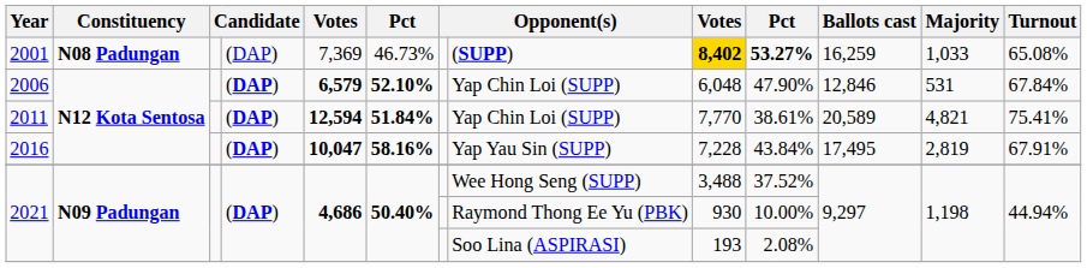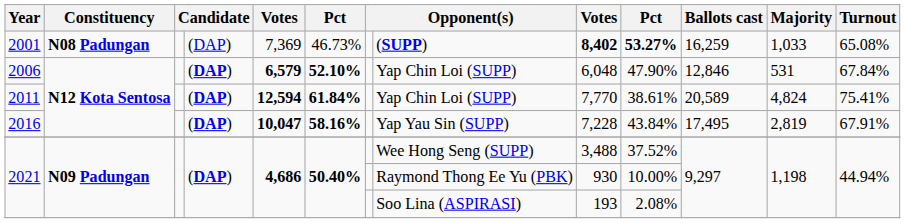2001 | column 9: gold background -> no background
2011 | column 6: 51.84% -> 61.84%
2011 | Majority: 4,821 -> 4,824
